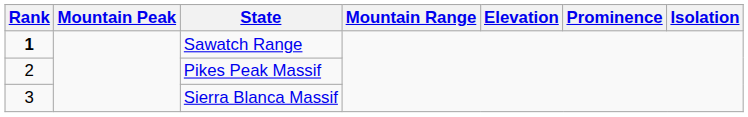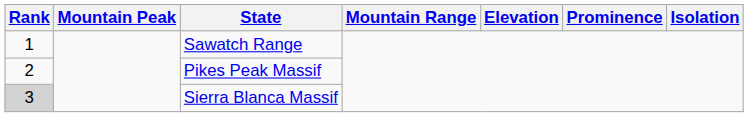Sawatch Range | Rank: bold -> normal
Sierra Blanca Massif | Rank: no background -> lightgrey background
